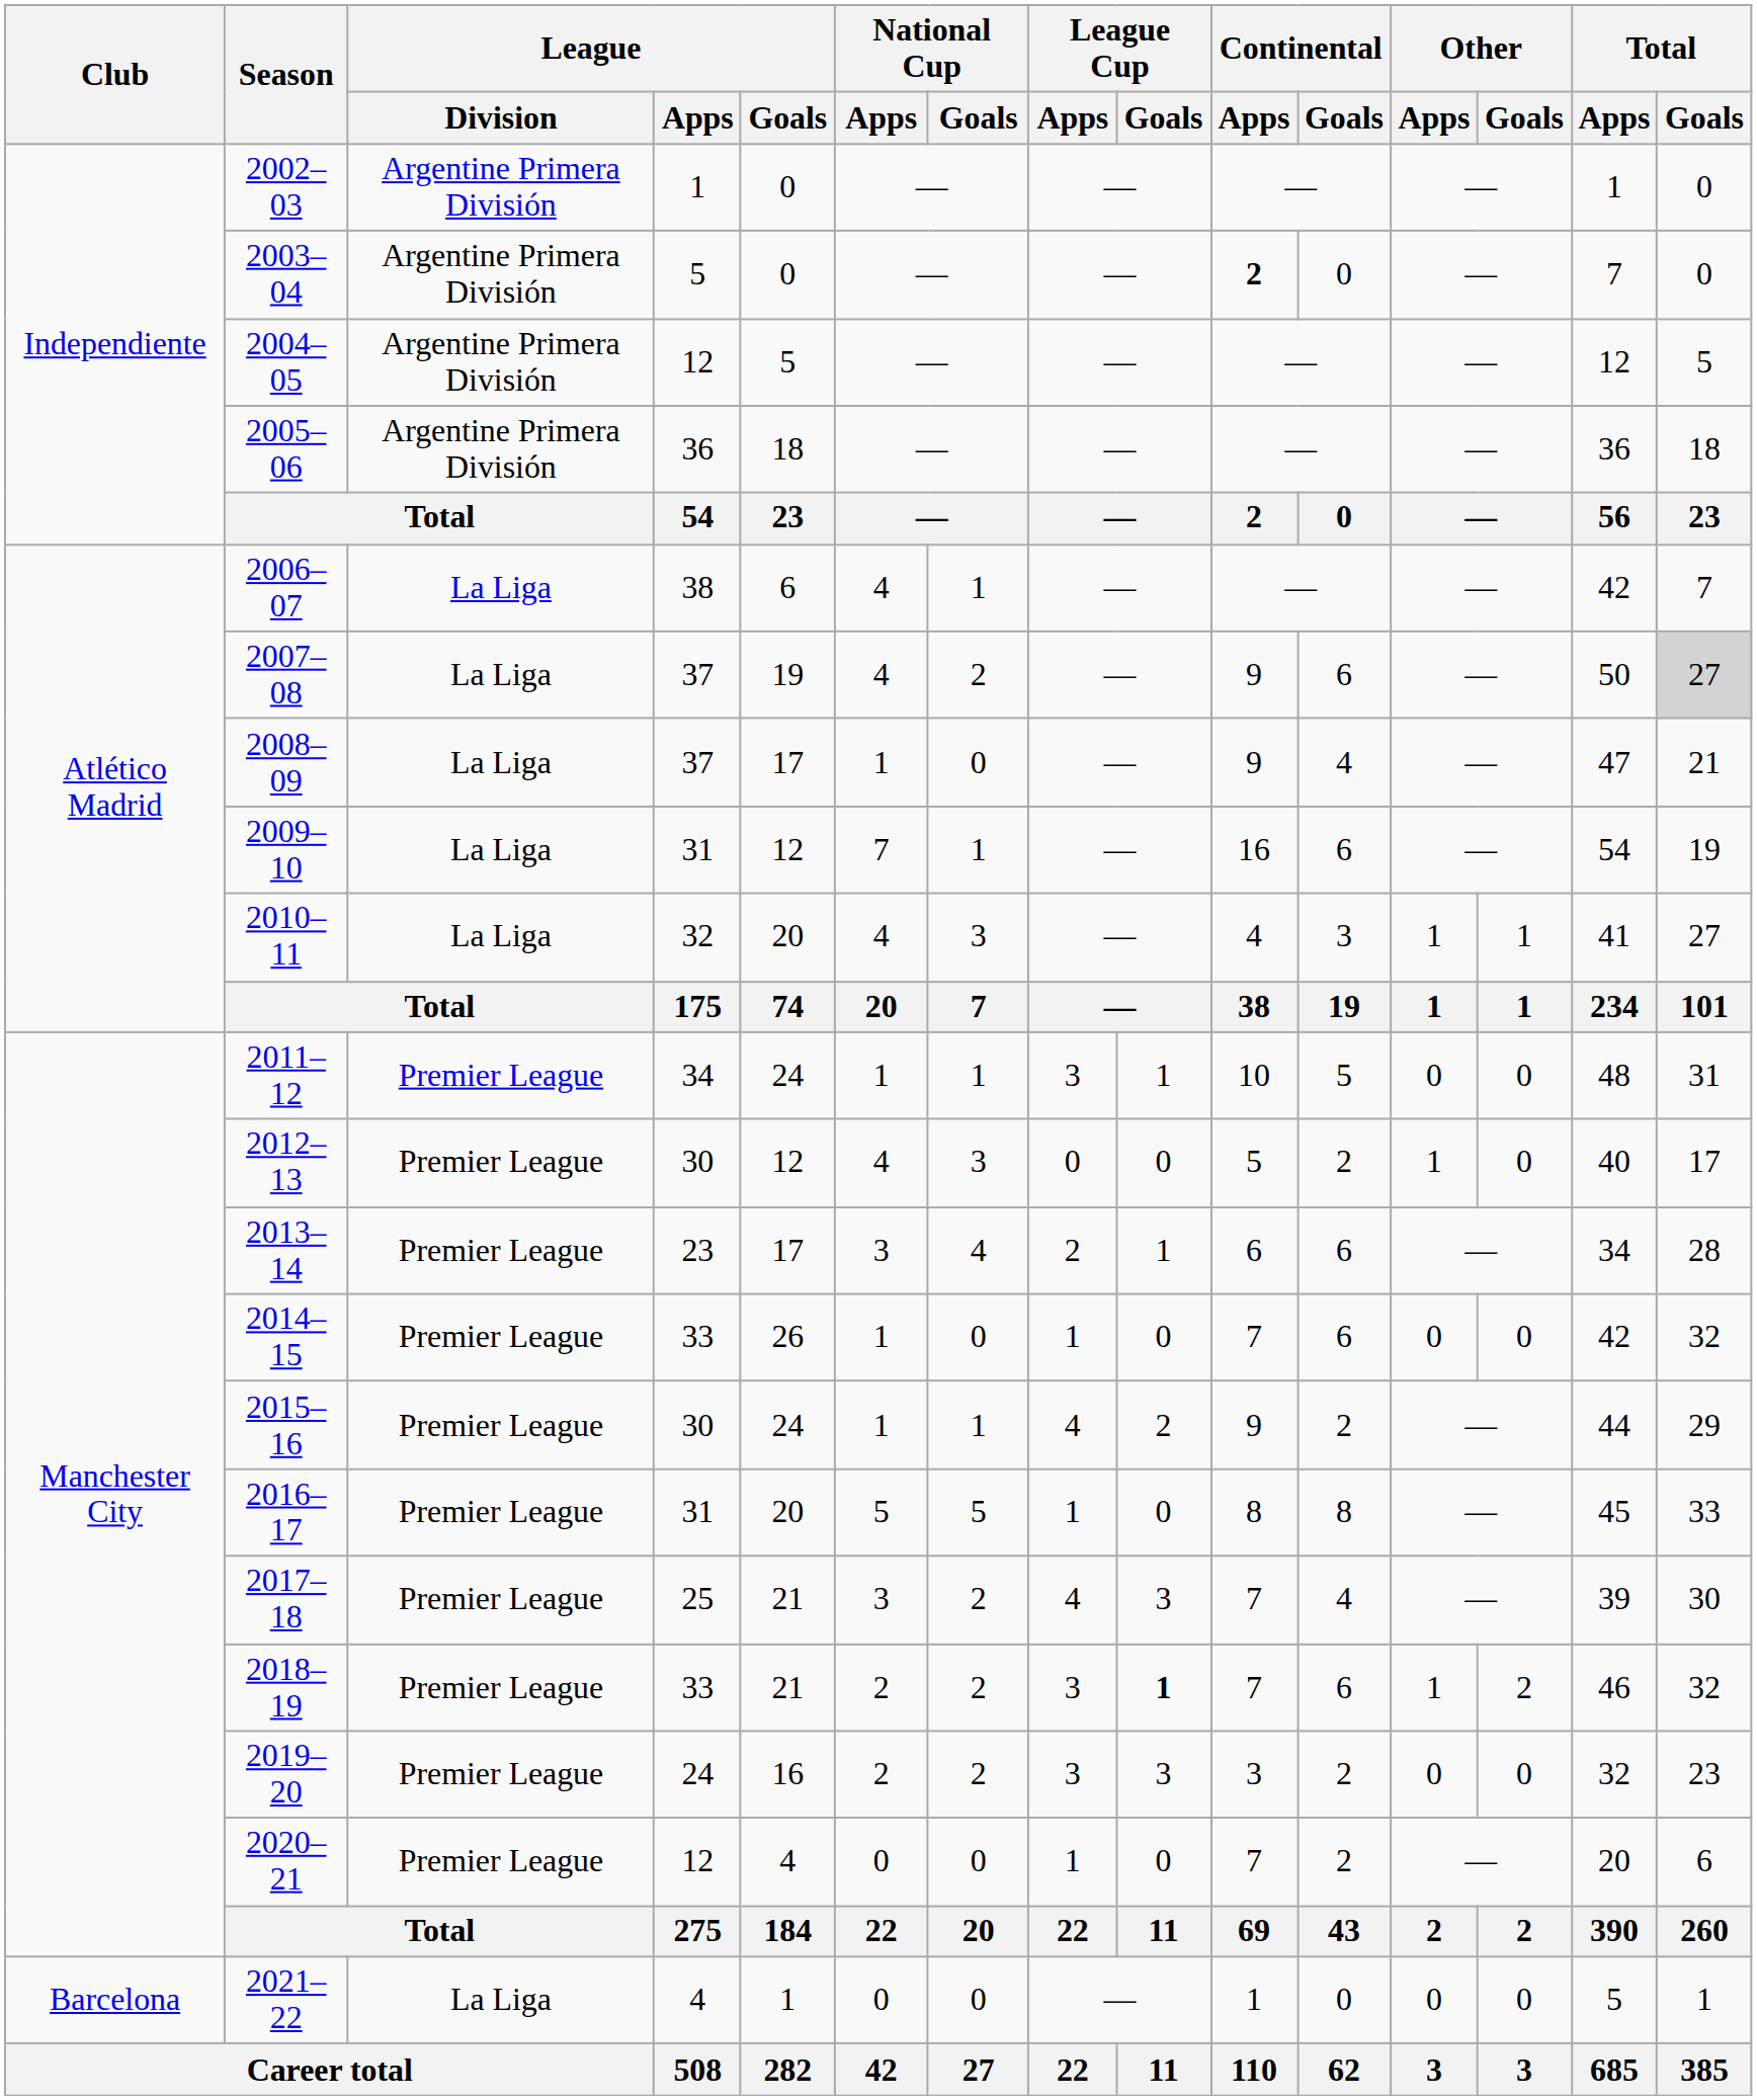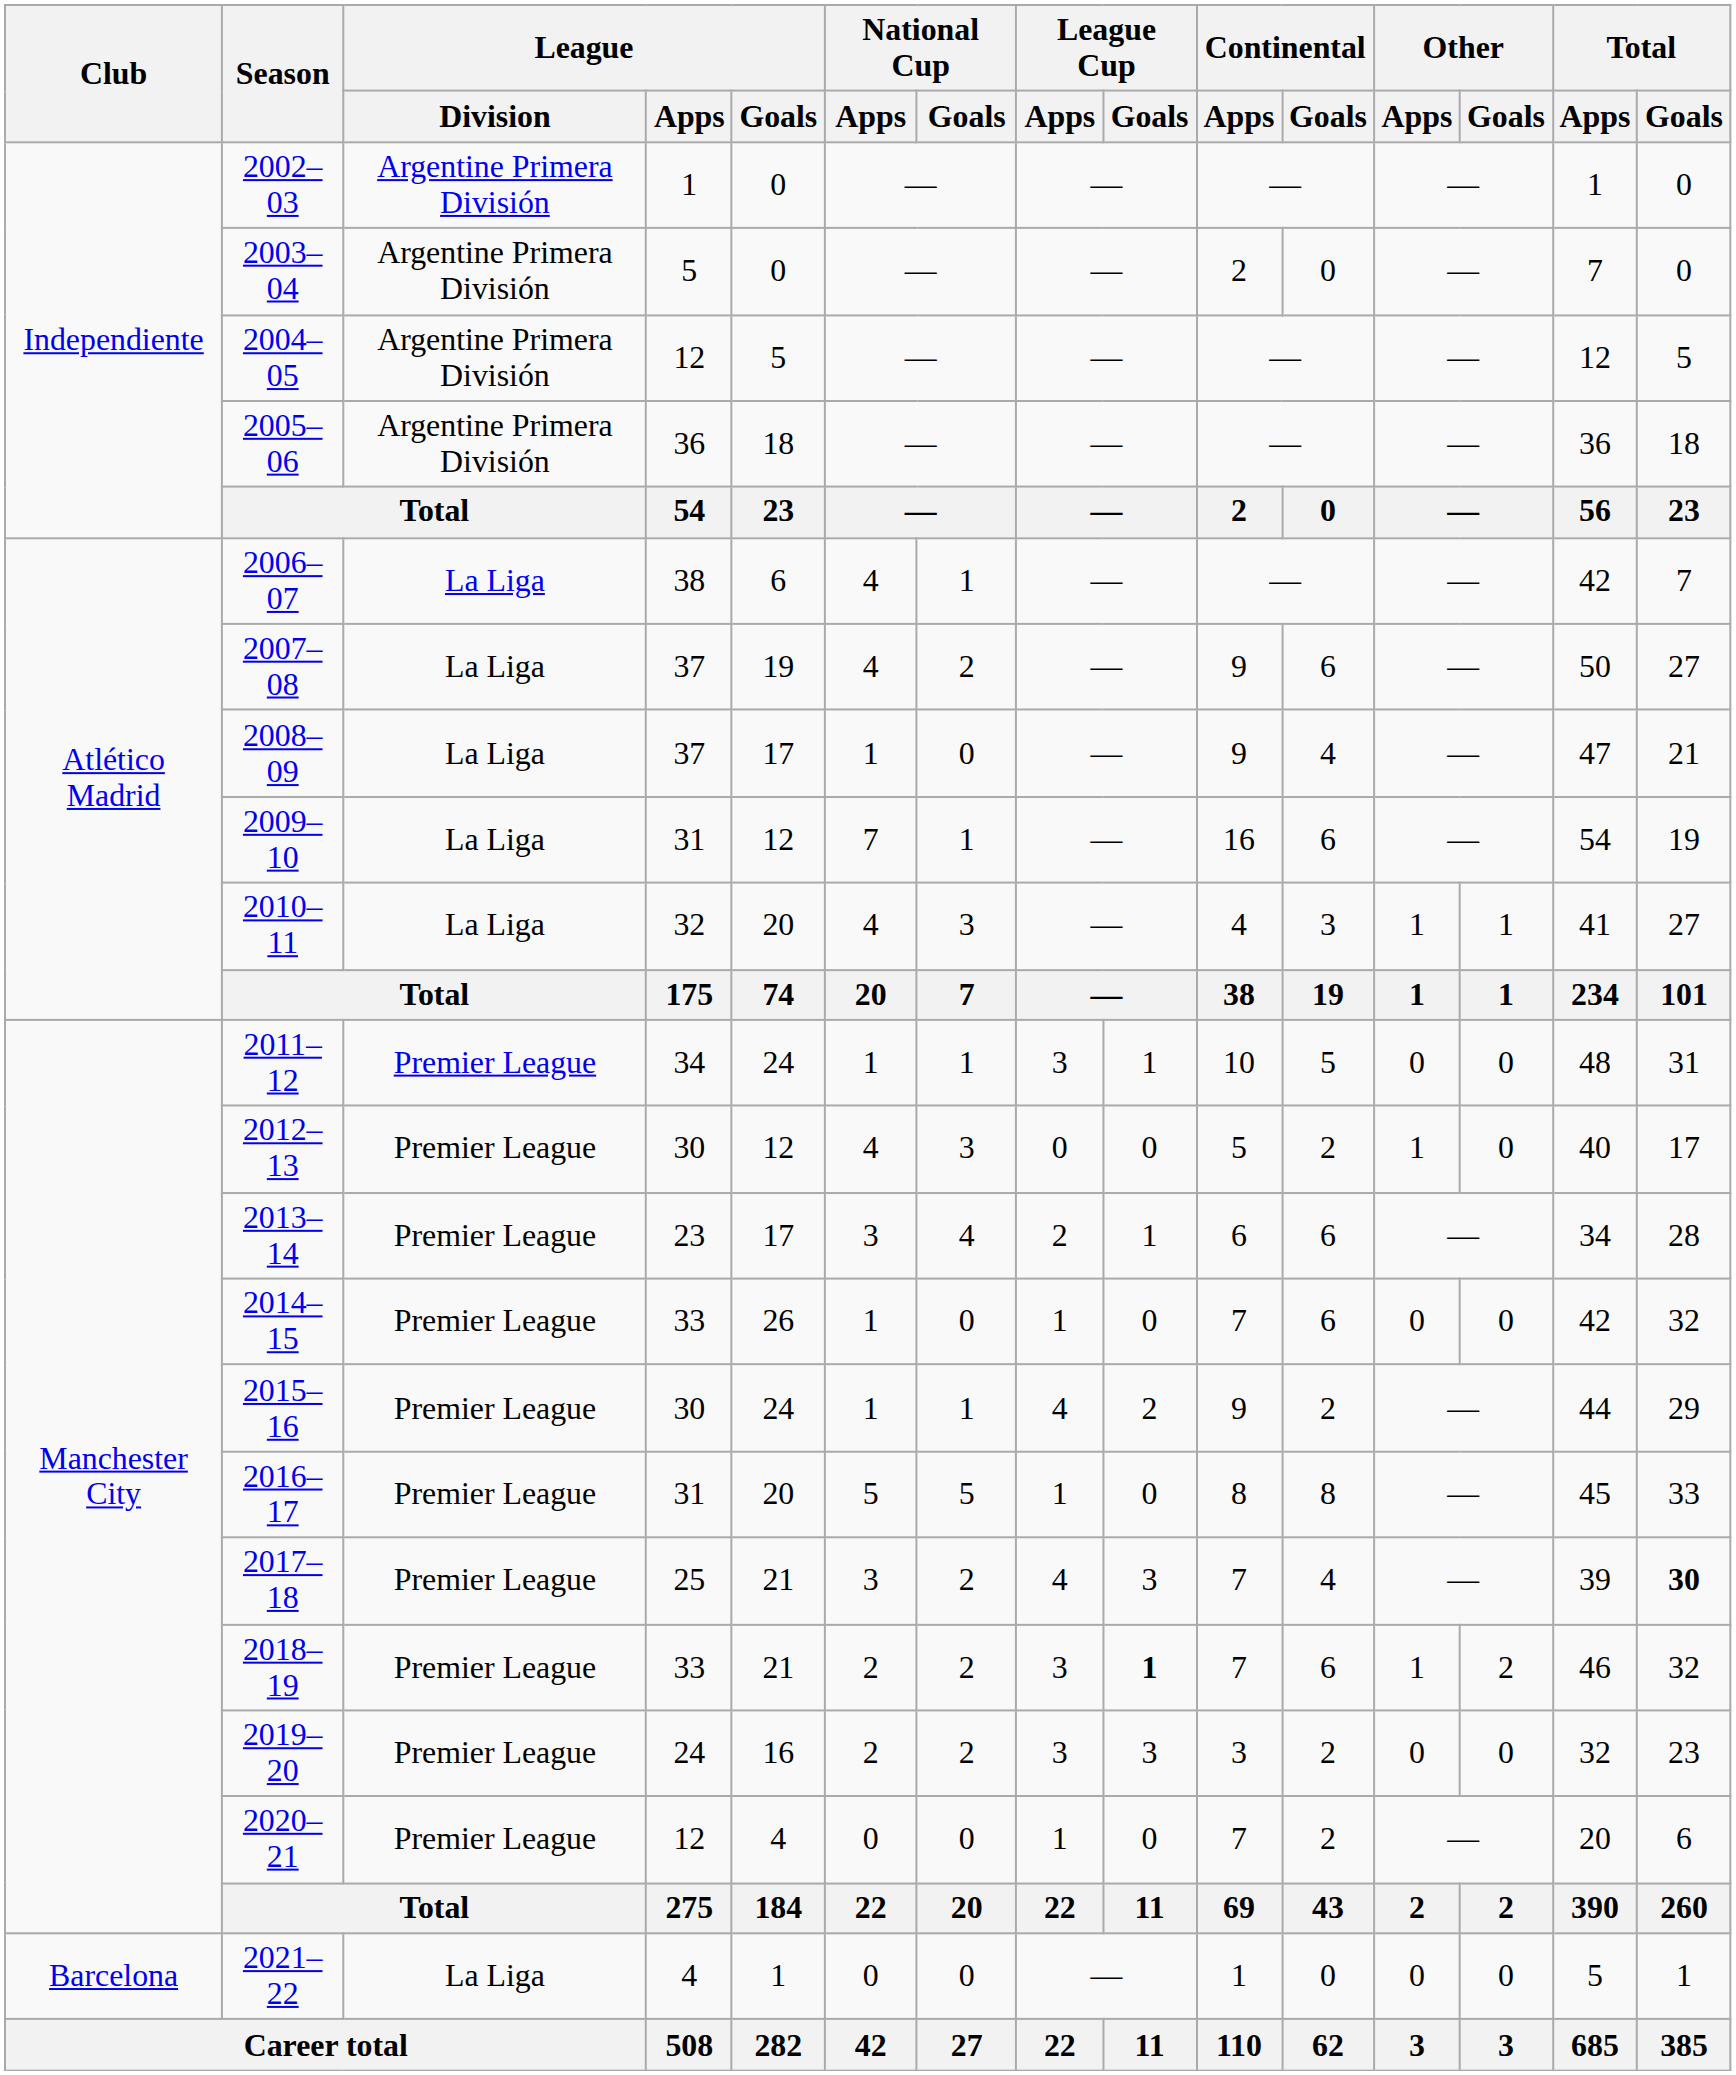2003–04 | Continental / Apps: bold -> normal
2007–08 | Total / Goals: lightgrey background -> no background
2017–18 | Total / Goals: normal -> bold
